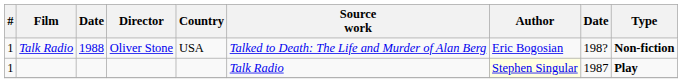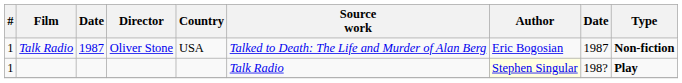row 2 | column 3: 1988 -> 1987
row 2 | column 8: 198? -> 1987
row 3 | column 8: 1987 -> 198?
